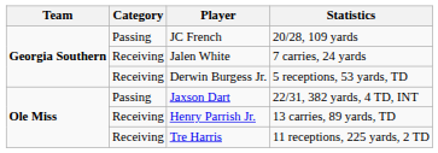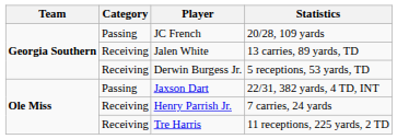Jalen White | Statistics: 7 carries, 24 yards -> 13 carries, 89 yards, TD
Henry Parrish Jr. | Statistics: 13 carries, 89 yards, TD -> 7 carries, 24 yards
